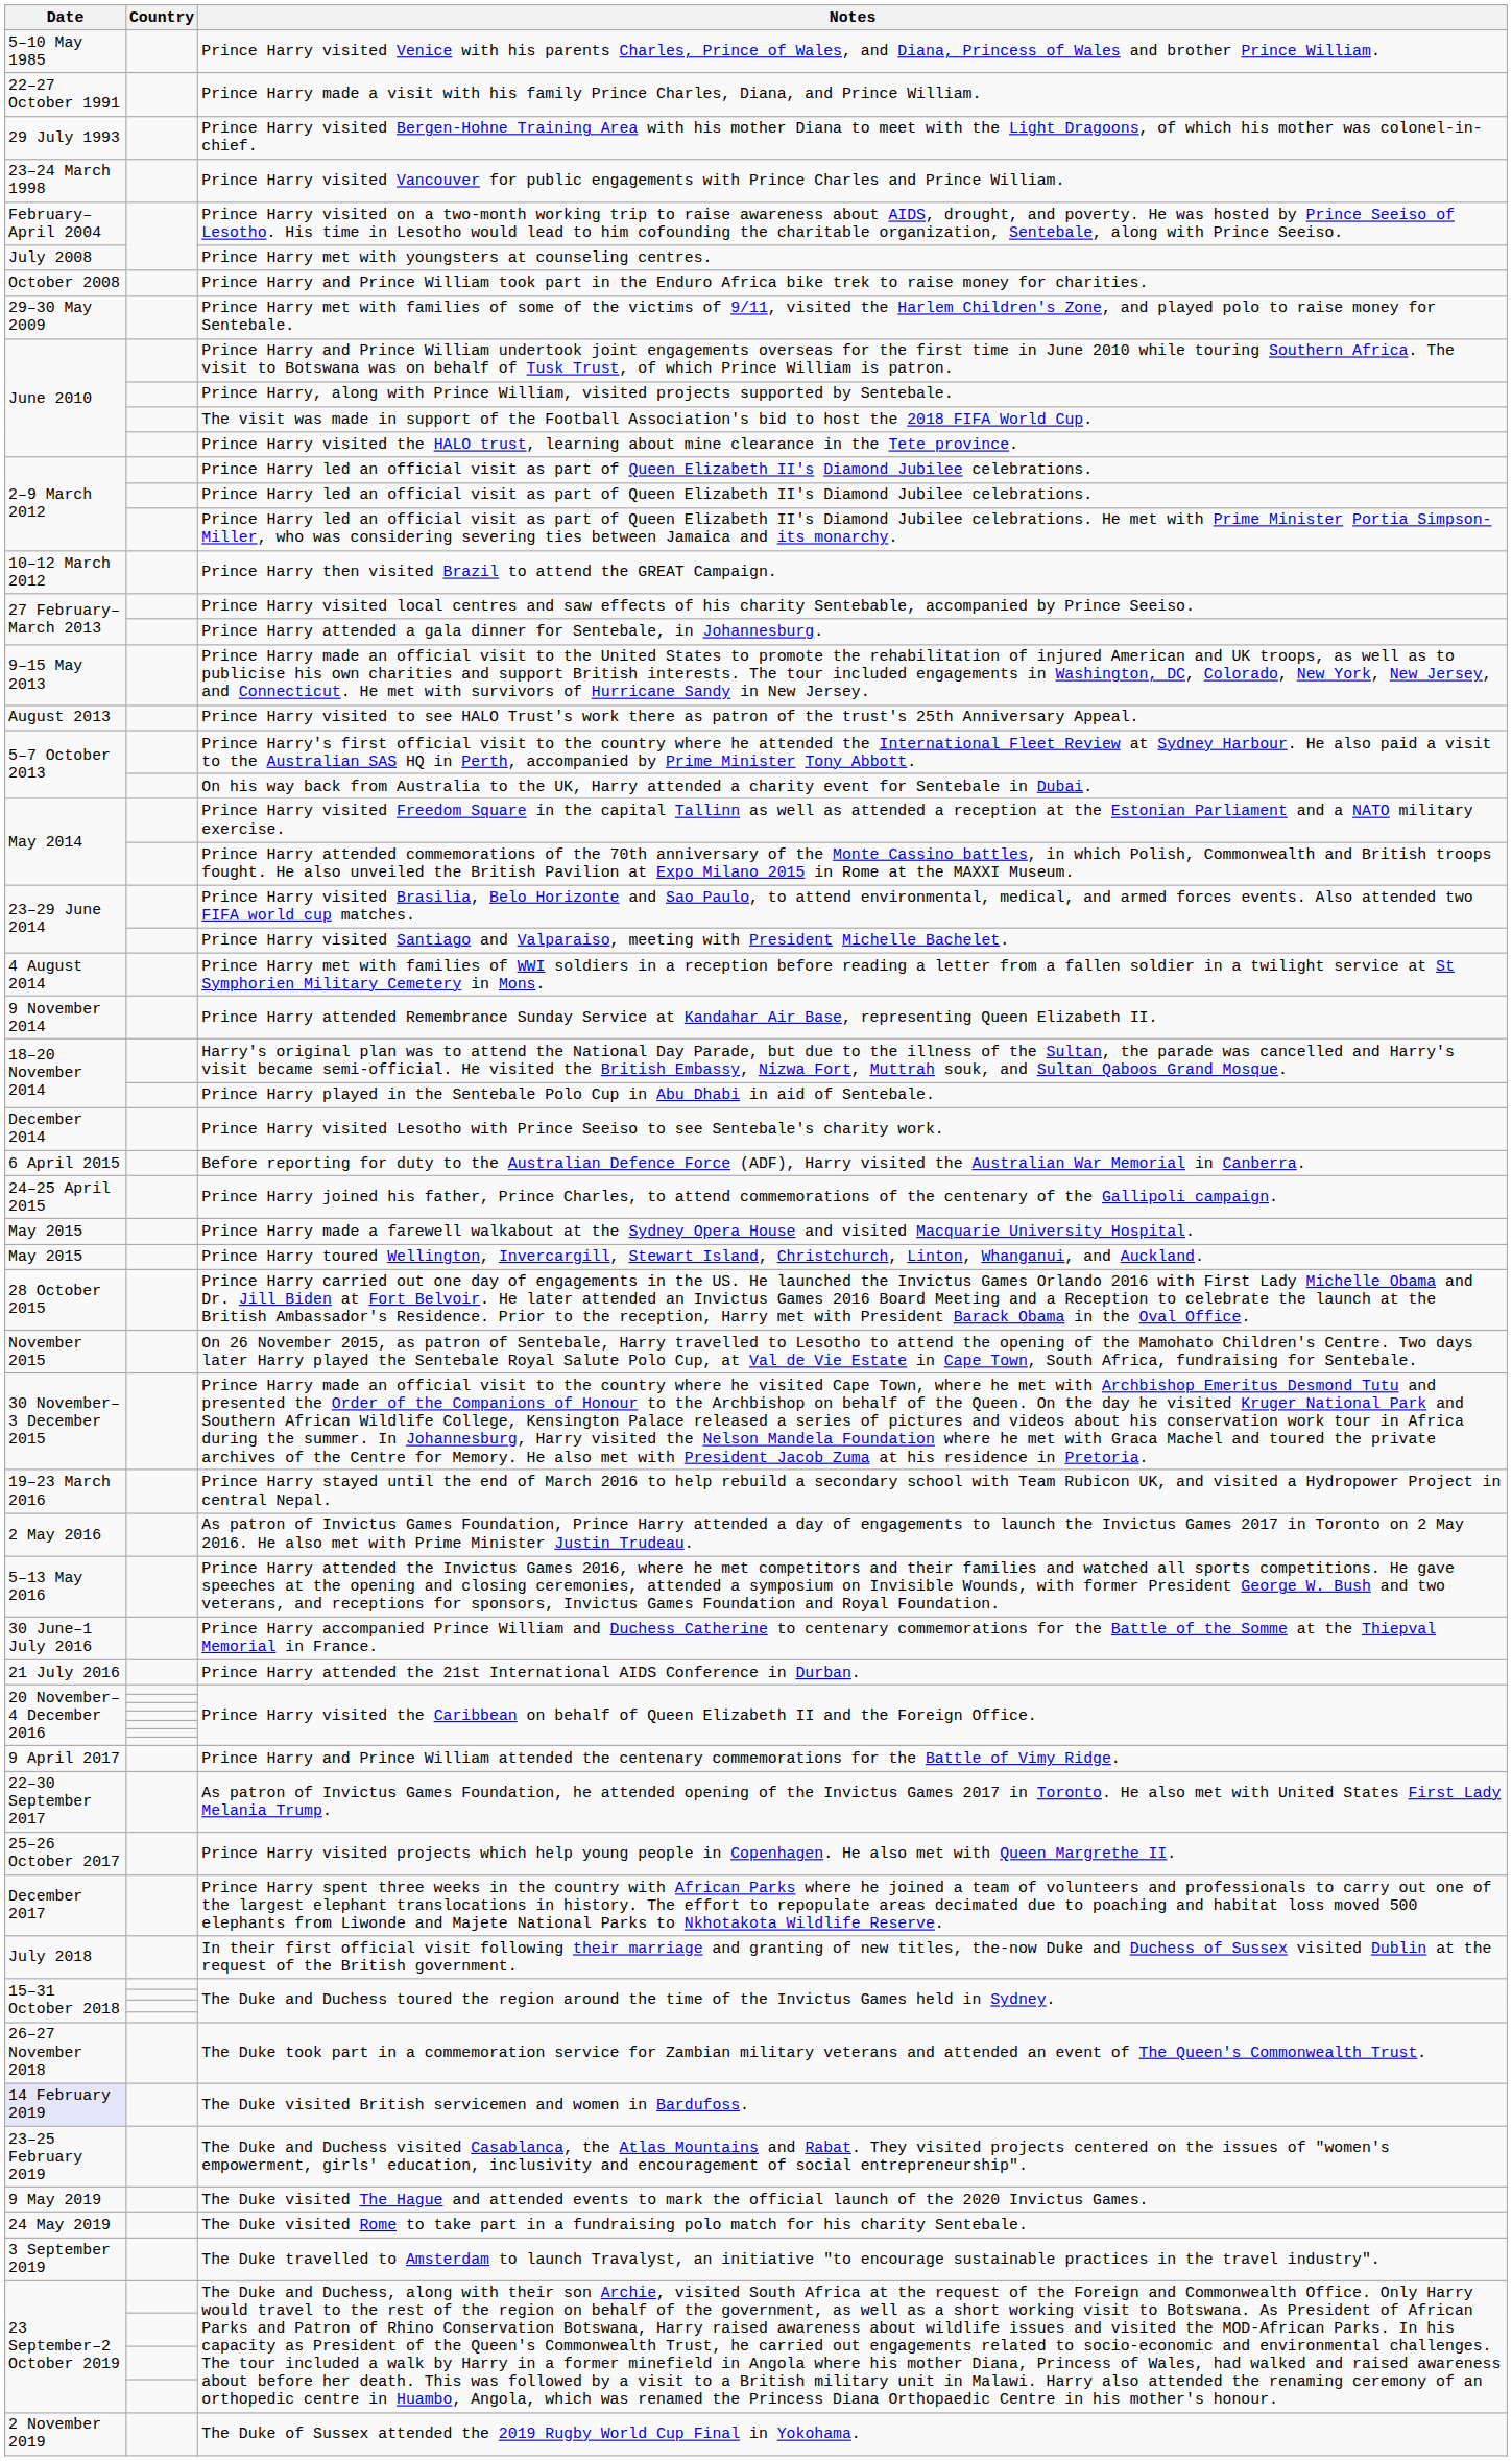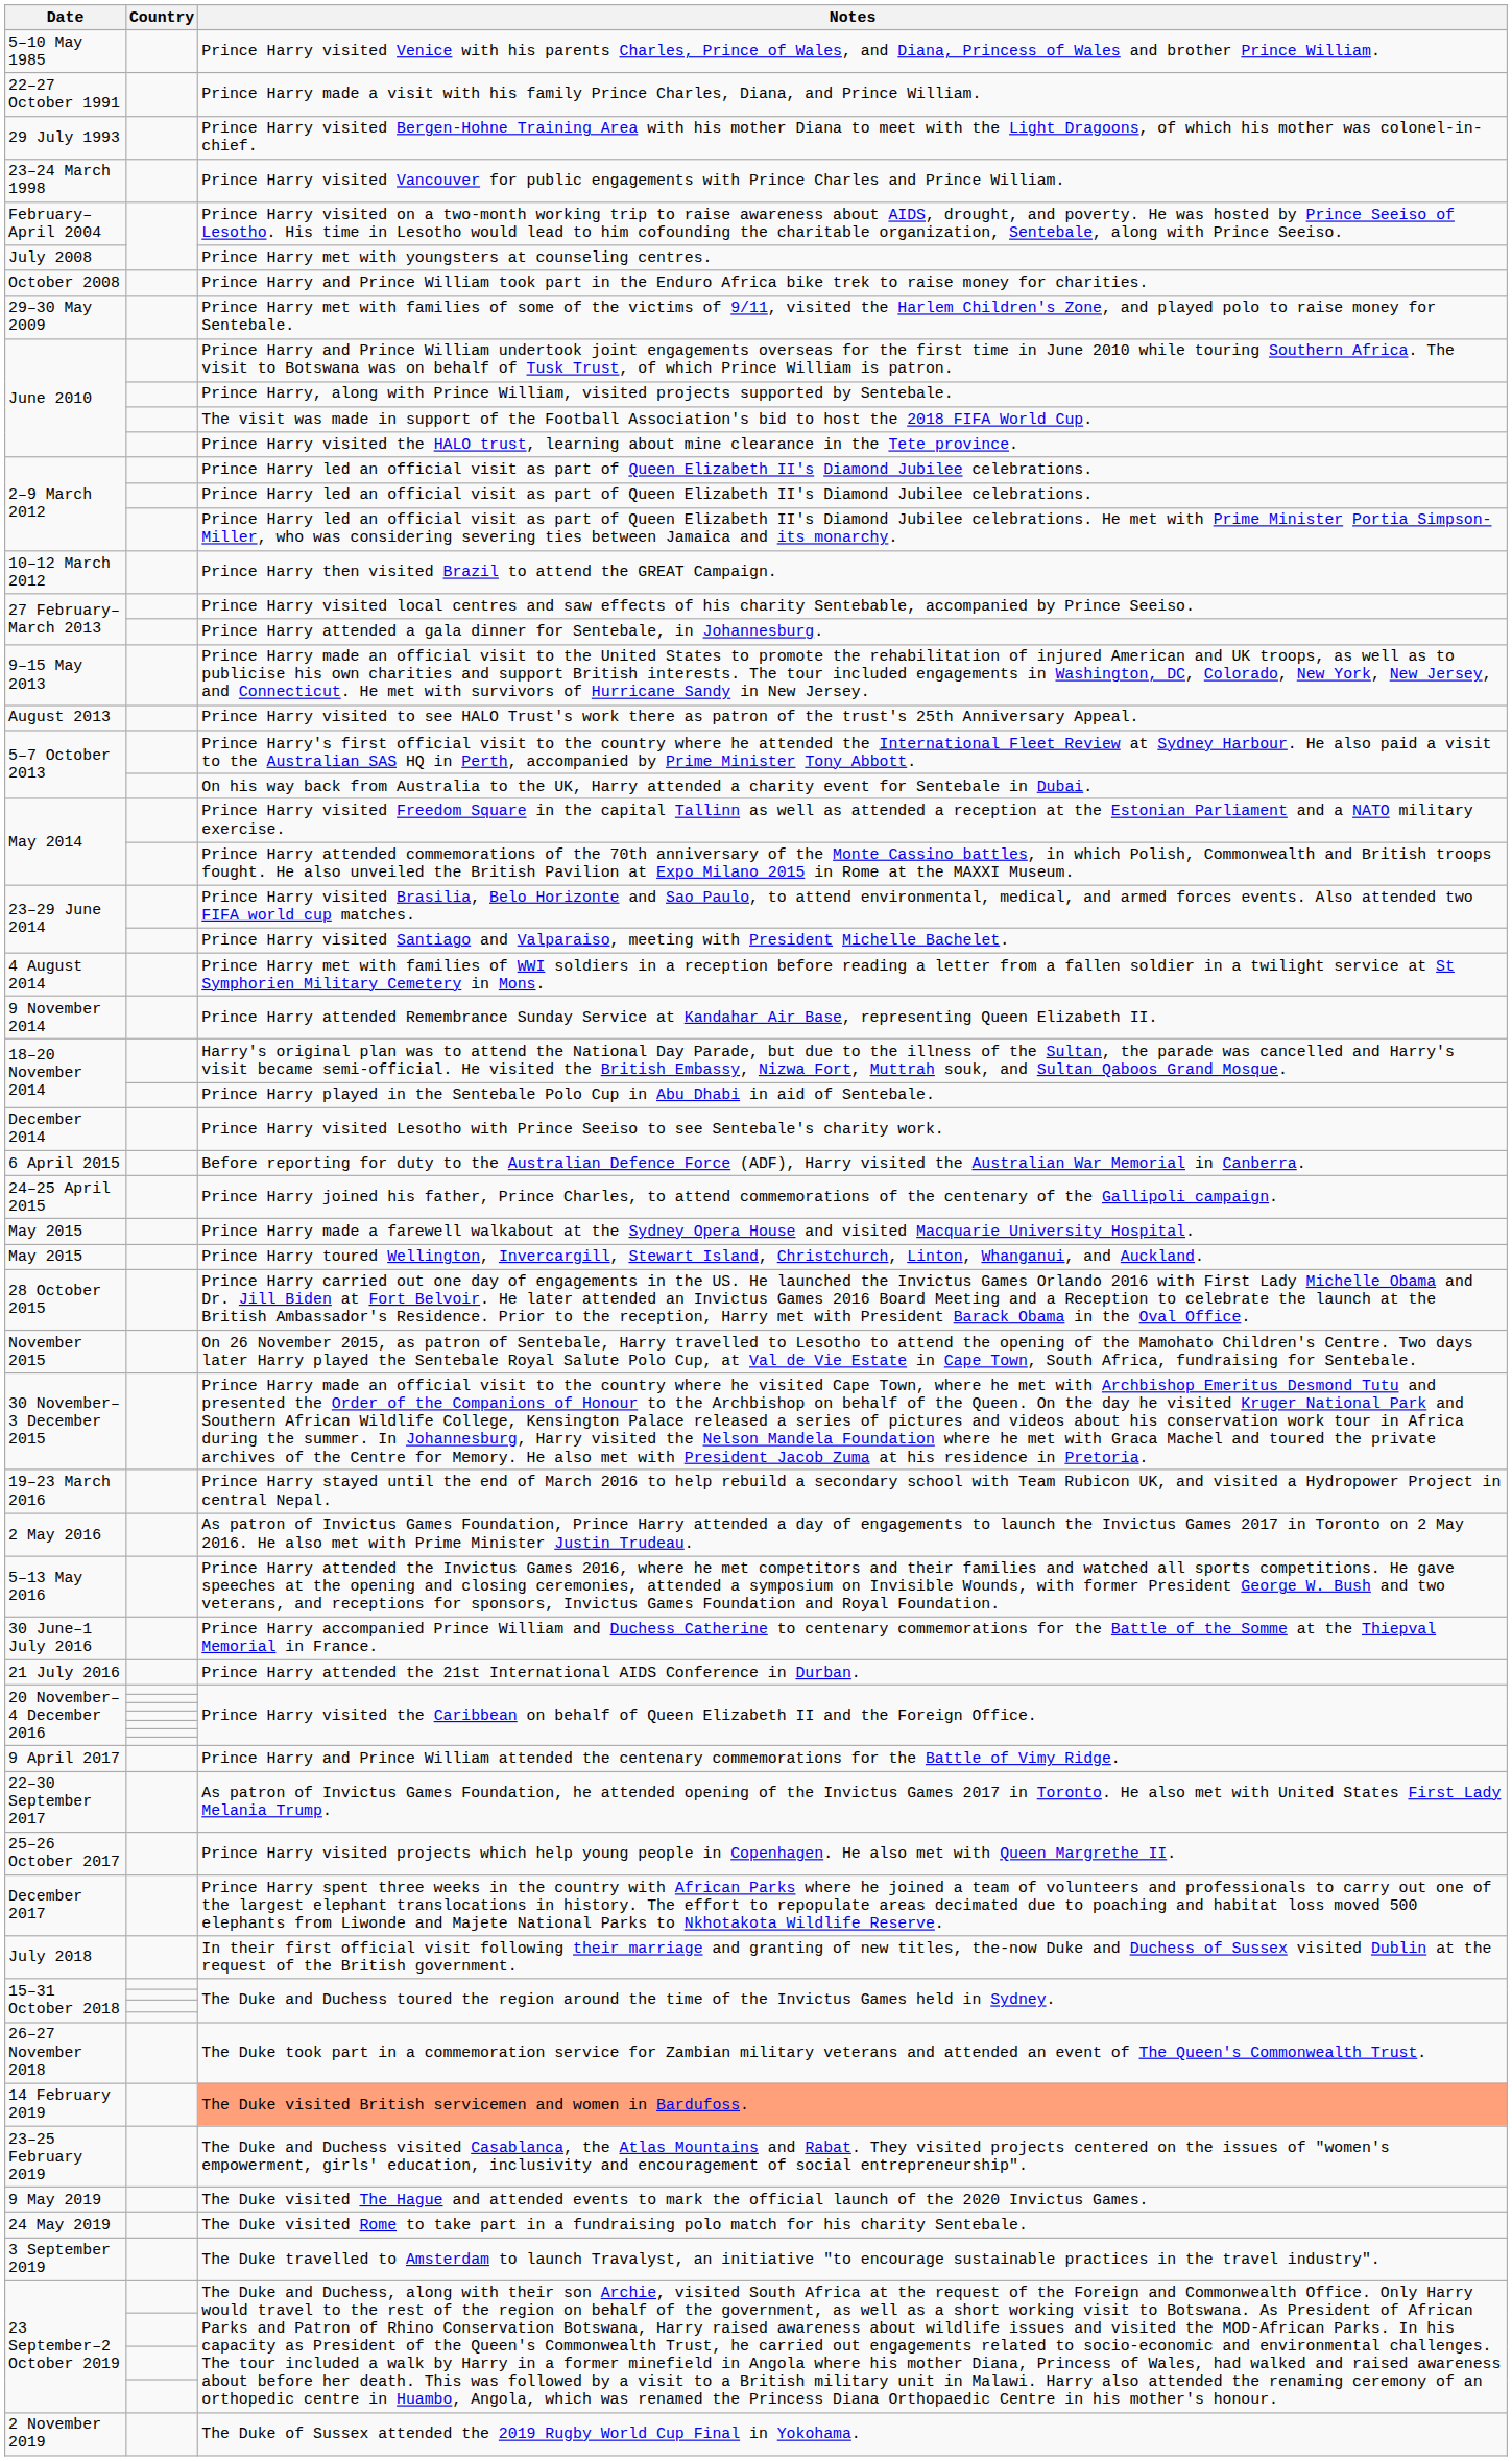The Duke visited British servicemen and women in Bardufoss. | Date: lavender background -> no background
The Duke visited British servicemen and women in Bardufoss. | Notes: no background -> lightsalmon background
